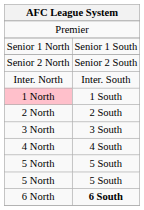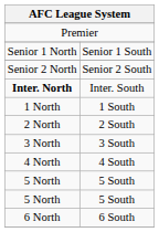Inter. North | column 1: normal -> bold
1 North | column 1: pink background -> no background
6 North | column 2: bold -> normal
